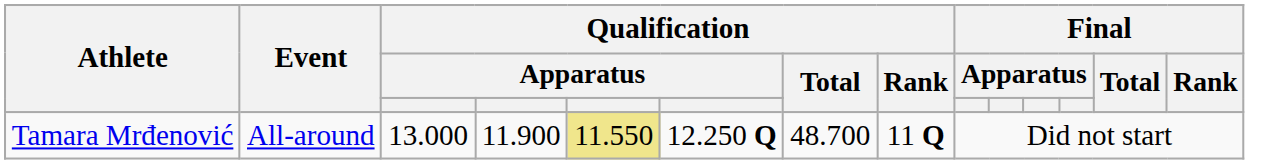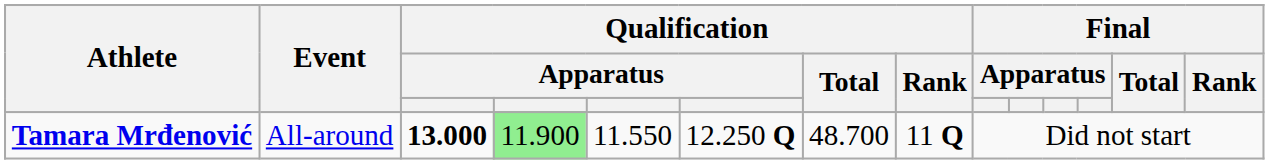row 4 | Athlete: normal -> bold
row 4 | column 3: normal -> bold
row 4 | column 4: no background -> lightgreen background
row 4 | column 5: khaki background -> no background
